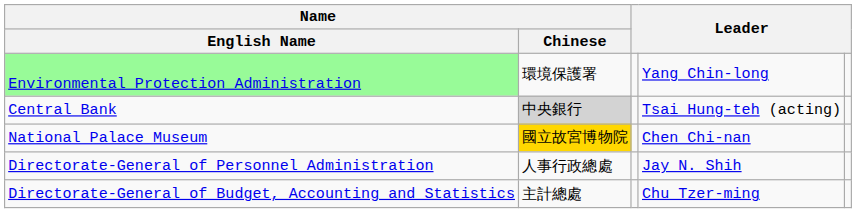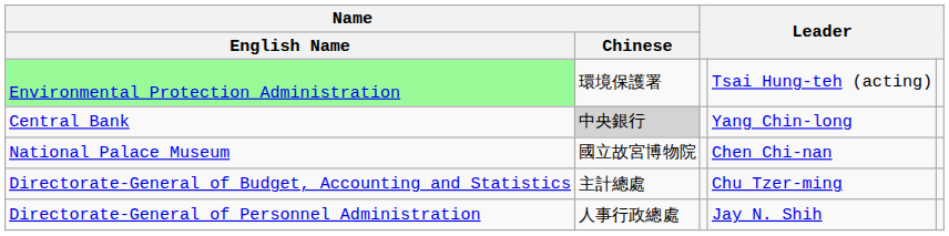Environmental Protection Administration | column 4: Yang Chin-long -> Tsai Hung-teh (acting)
Central Bank | column 4: Tsai Hung-teh (acting) -> Yang Chin-long
National Palace Museum | Name / Chinese: gold background -> no background
rows swapped: Directorate-General of Budget, Accounting and Statistics <-> Directorate-General of Personnel Administration
